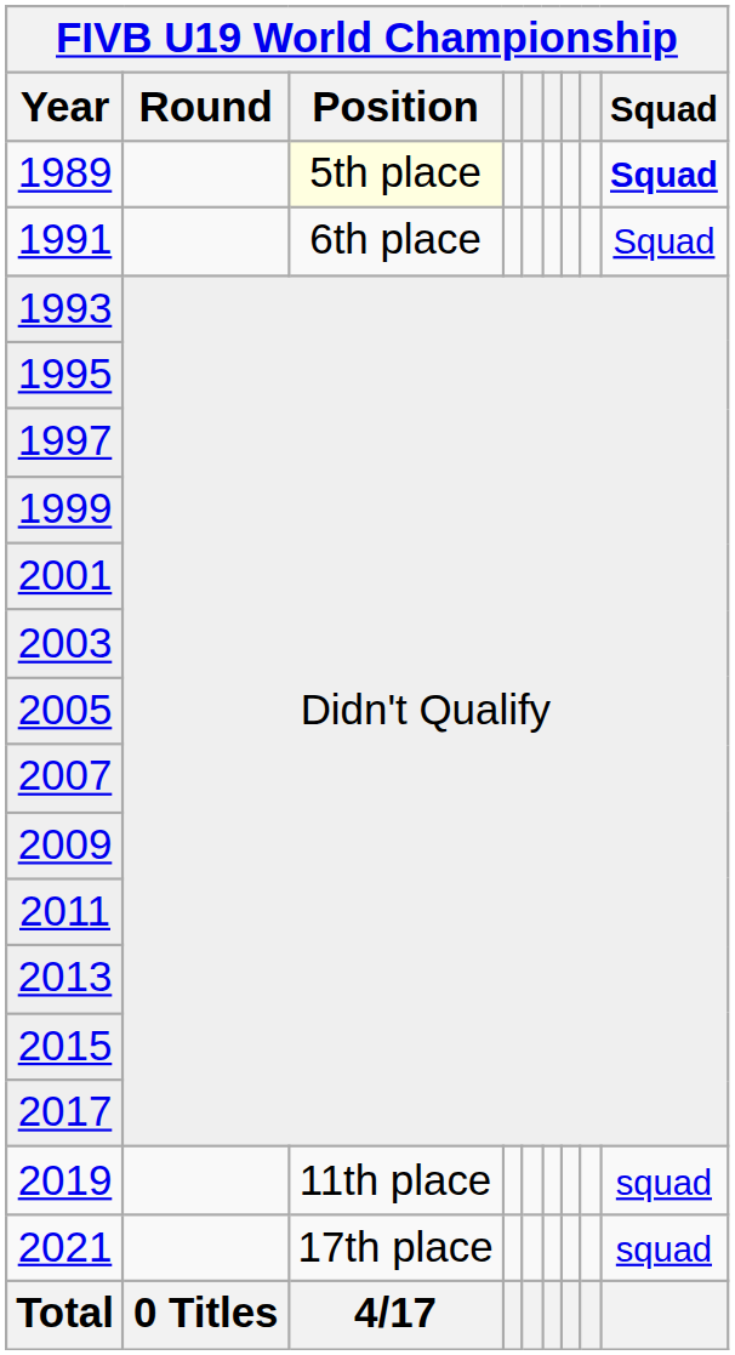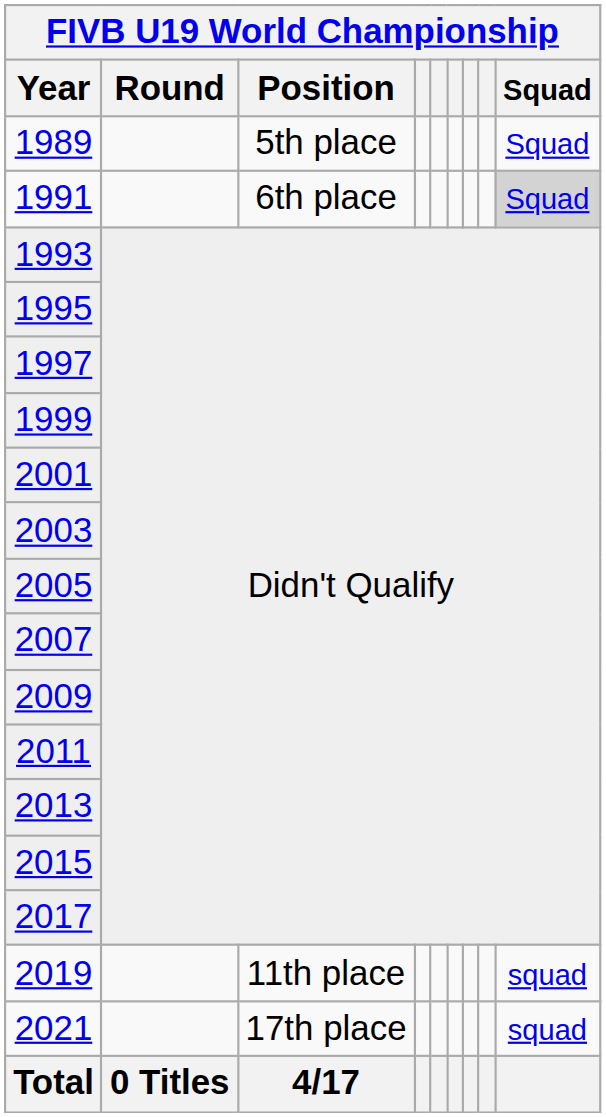1989 | FIVB U19 World Championship / Position: lightyellow background -> no background
1989 | FIVB U19 World Championship / Squad: bold -> normal
1991 | FIVB U19 World Championship / Squad: no background -> lightgrey background
